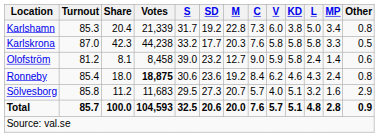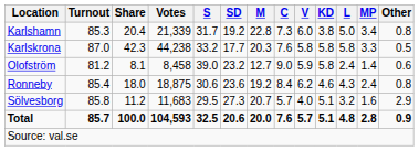Ronneby | Votes: bold -> normal
